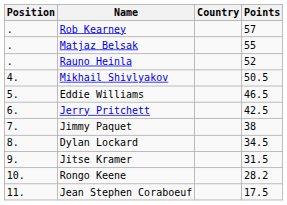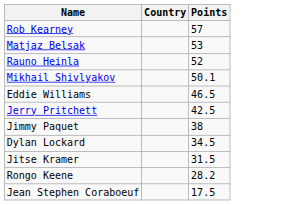- column: Position | . | . | . | 4. | 5. | 6. | 7. | 8. | 9. | 10. | 11.
Matjaz Belsak | Points: 55 -> 53
Mikhail Shivlyakov | Points: 50.5 -> 50.1
